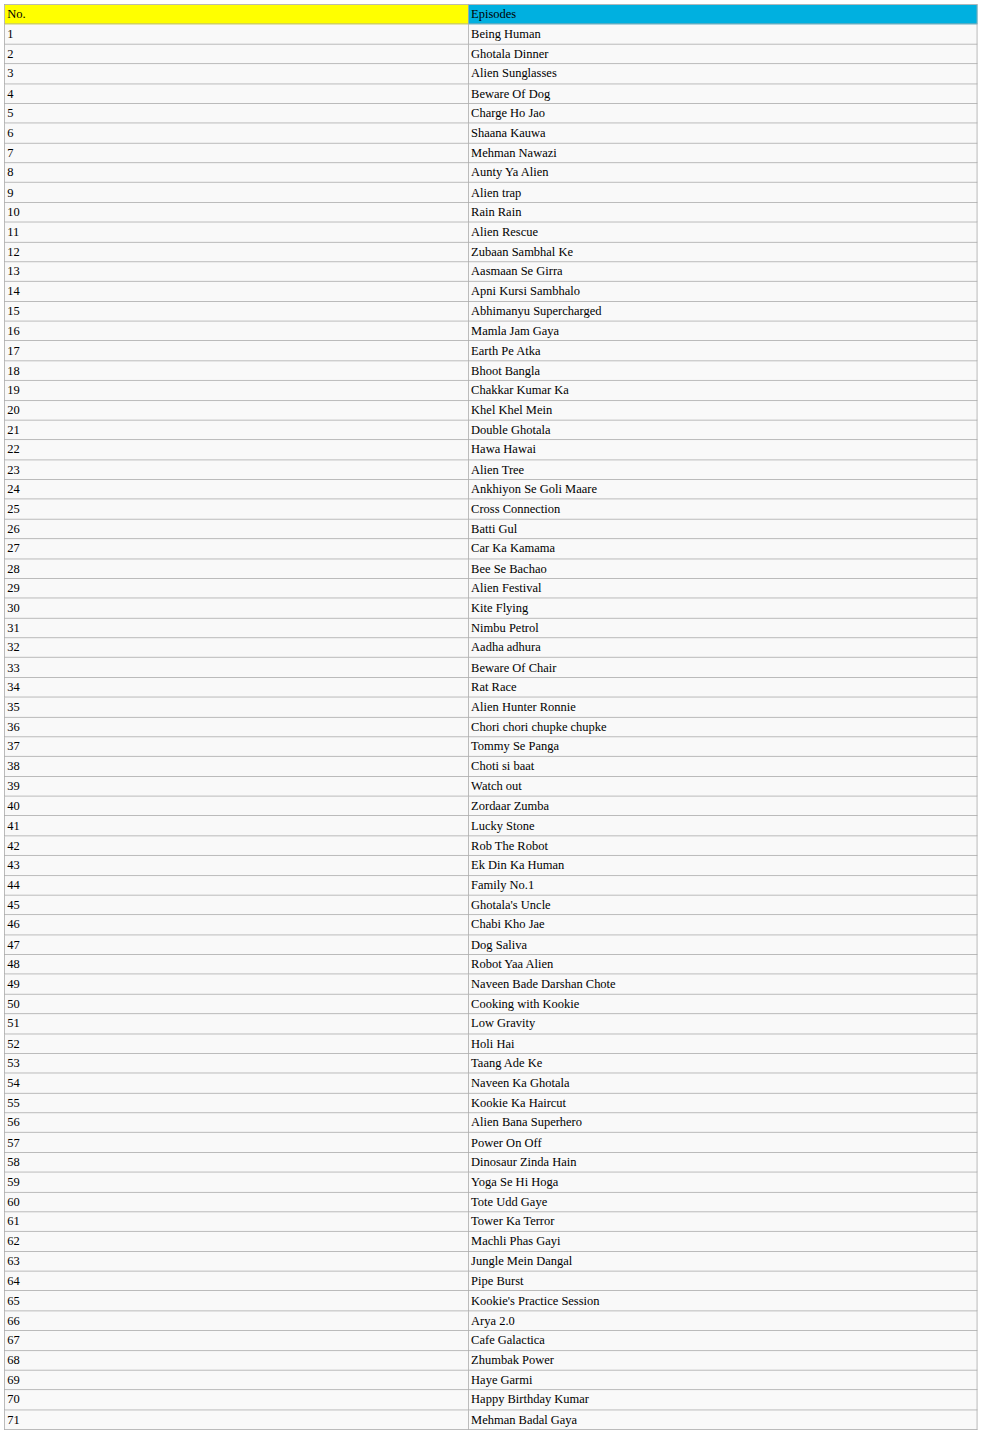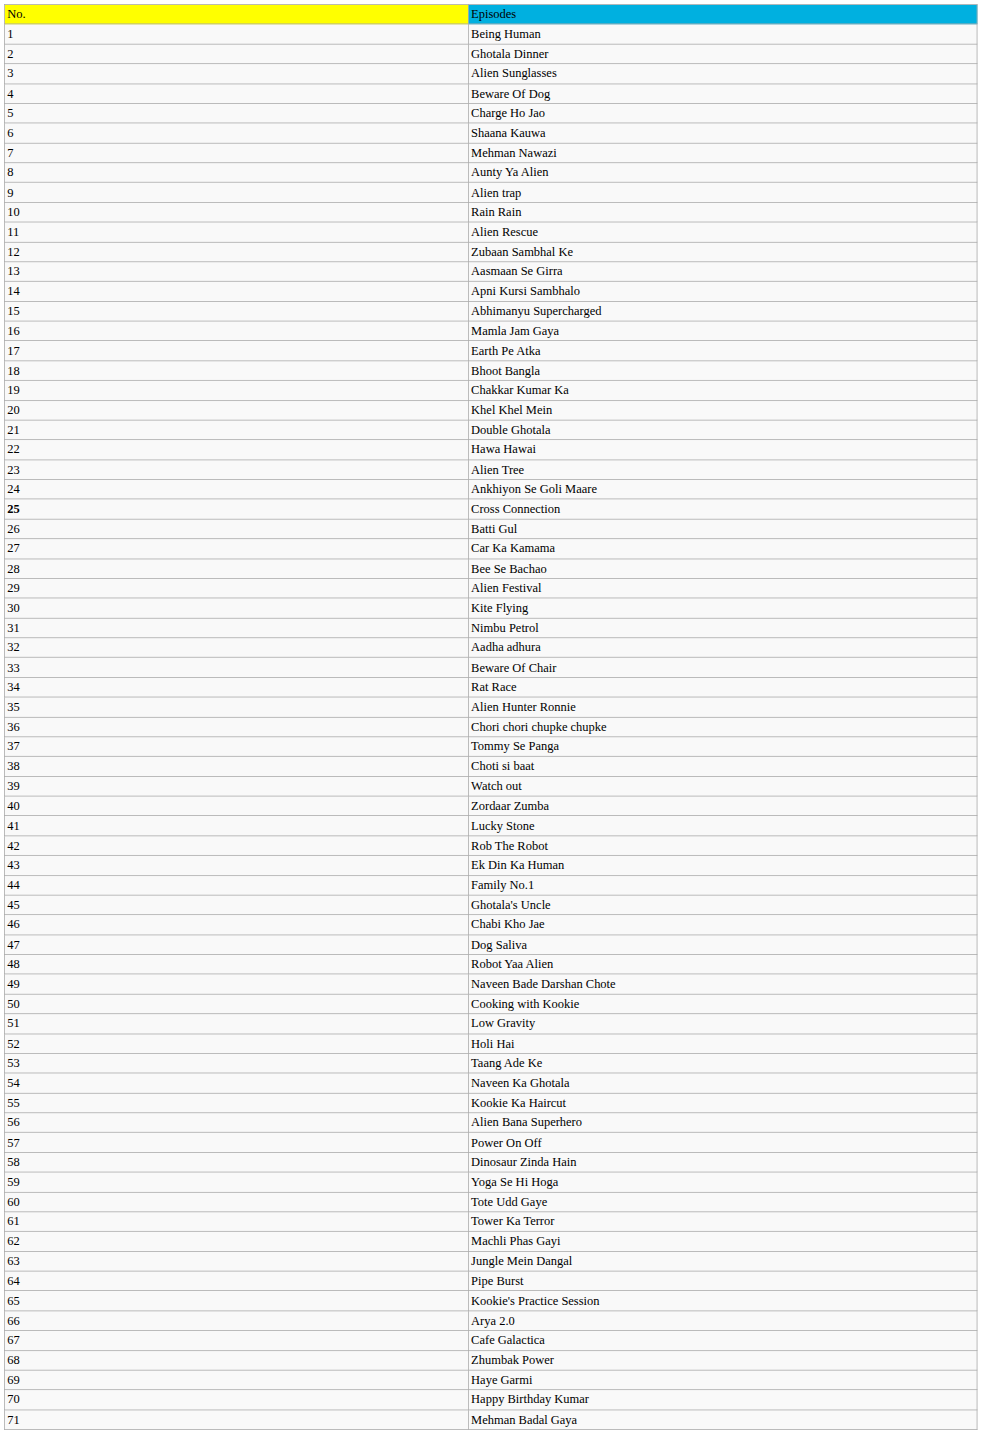Cross Connection | column 1: normal -> bold
